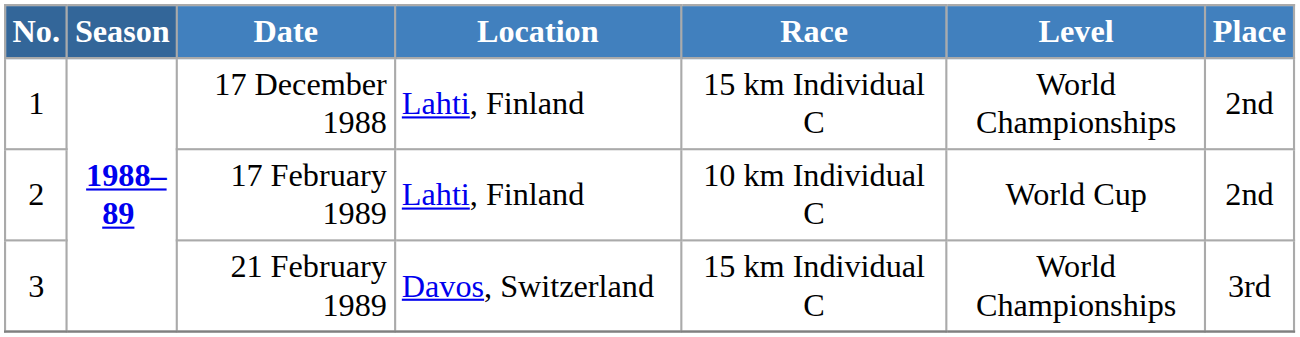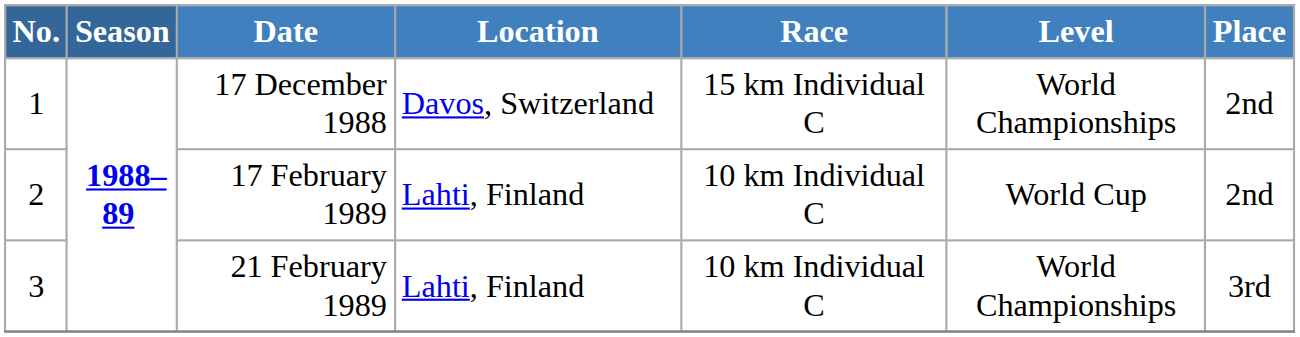17 December 1988 | Location: Lahti, Finland -> Davos, Switzerland
21 February 1989 | Location: Davos, Switzerland -> Lahti, Finland
21 February 1989 | Race: 15 km Individual C -> 10 km Individual C
